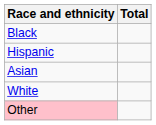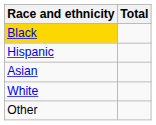Black | Race and ethnicity: no background -> gold background
Other | Race and ethnicity: pink background -> no background
